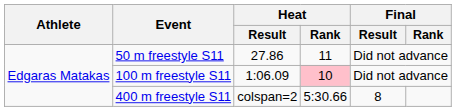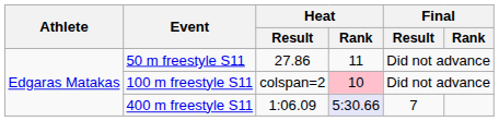100 m freestyle S11 | Heat / Result: 1:06.09 -> colspan=2
400 m freestyle S11 | Heat / Result: colspan=2 -> 1:06.09
400 m freestyle S11 | Heat / Rank: no background -> lavender background
400 m freestyle S11 | Final / Result: 8 -> 7
